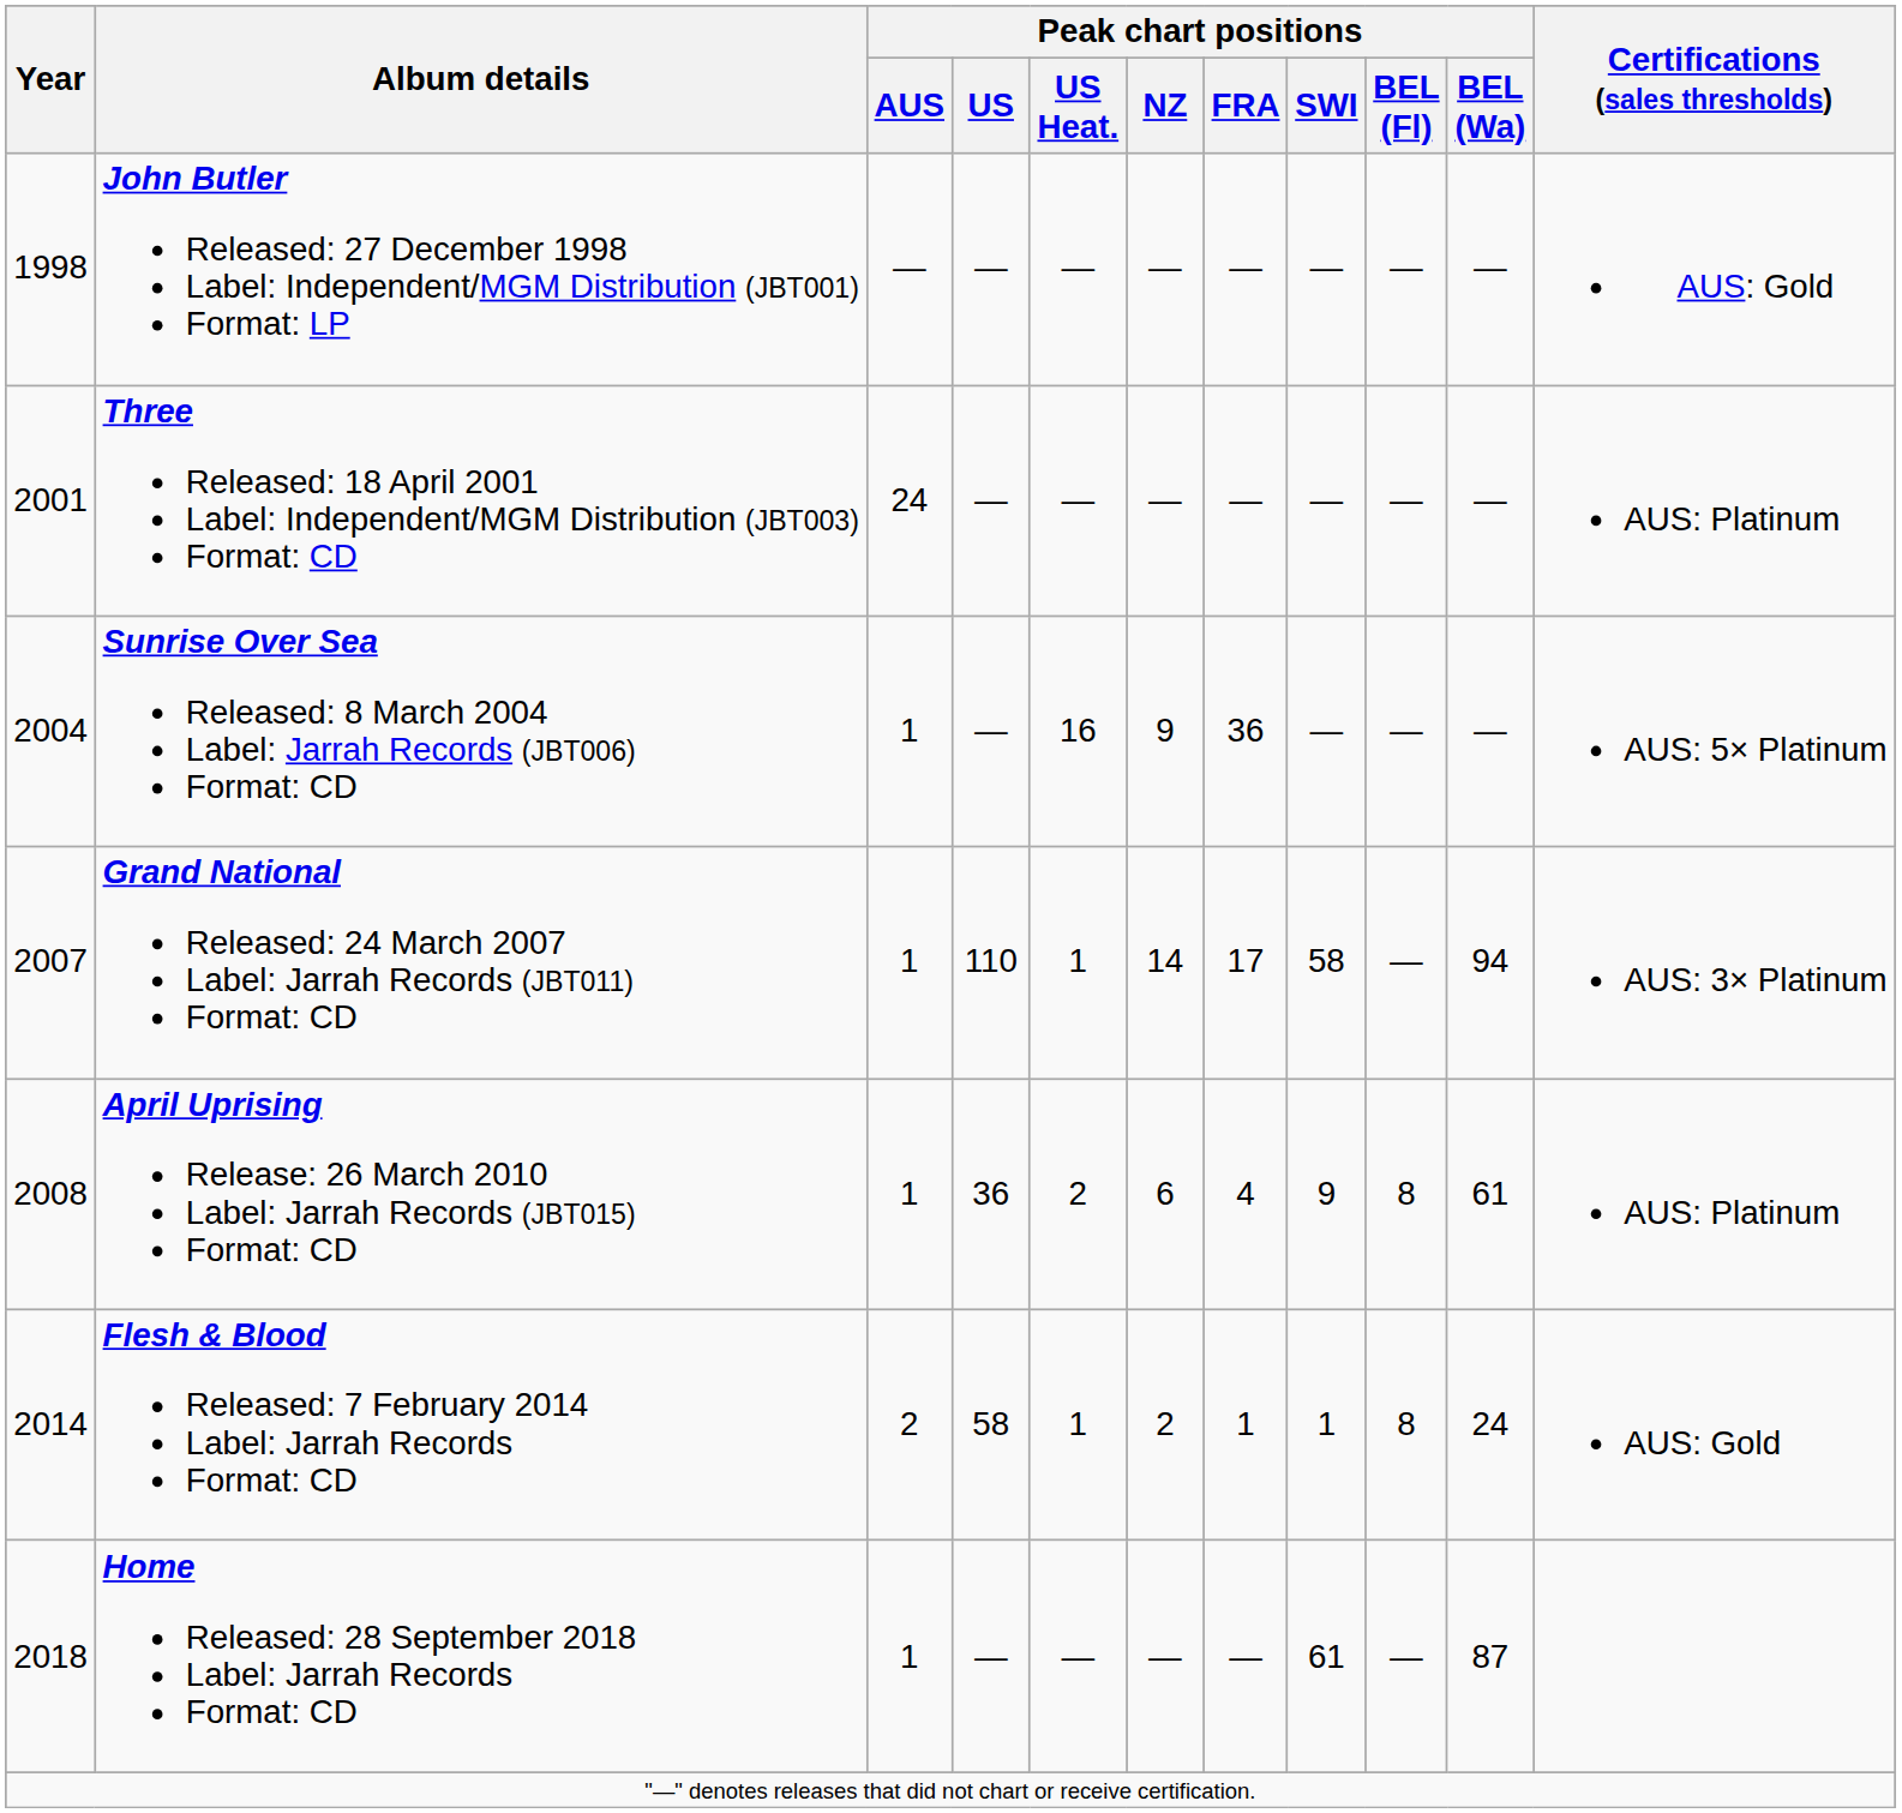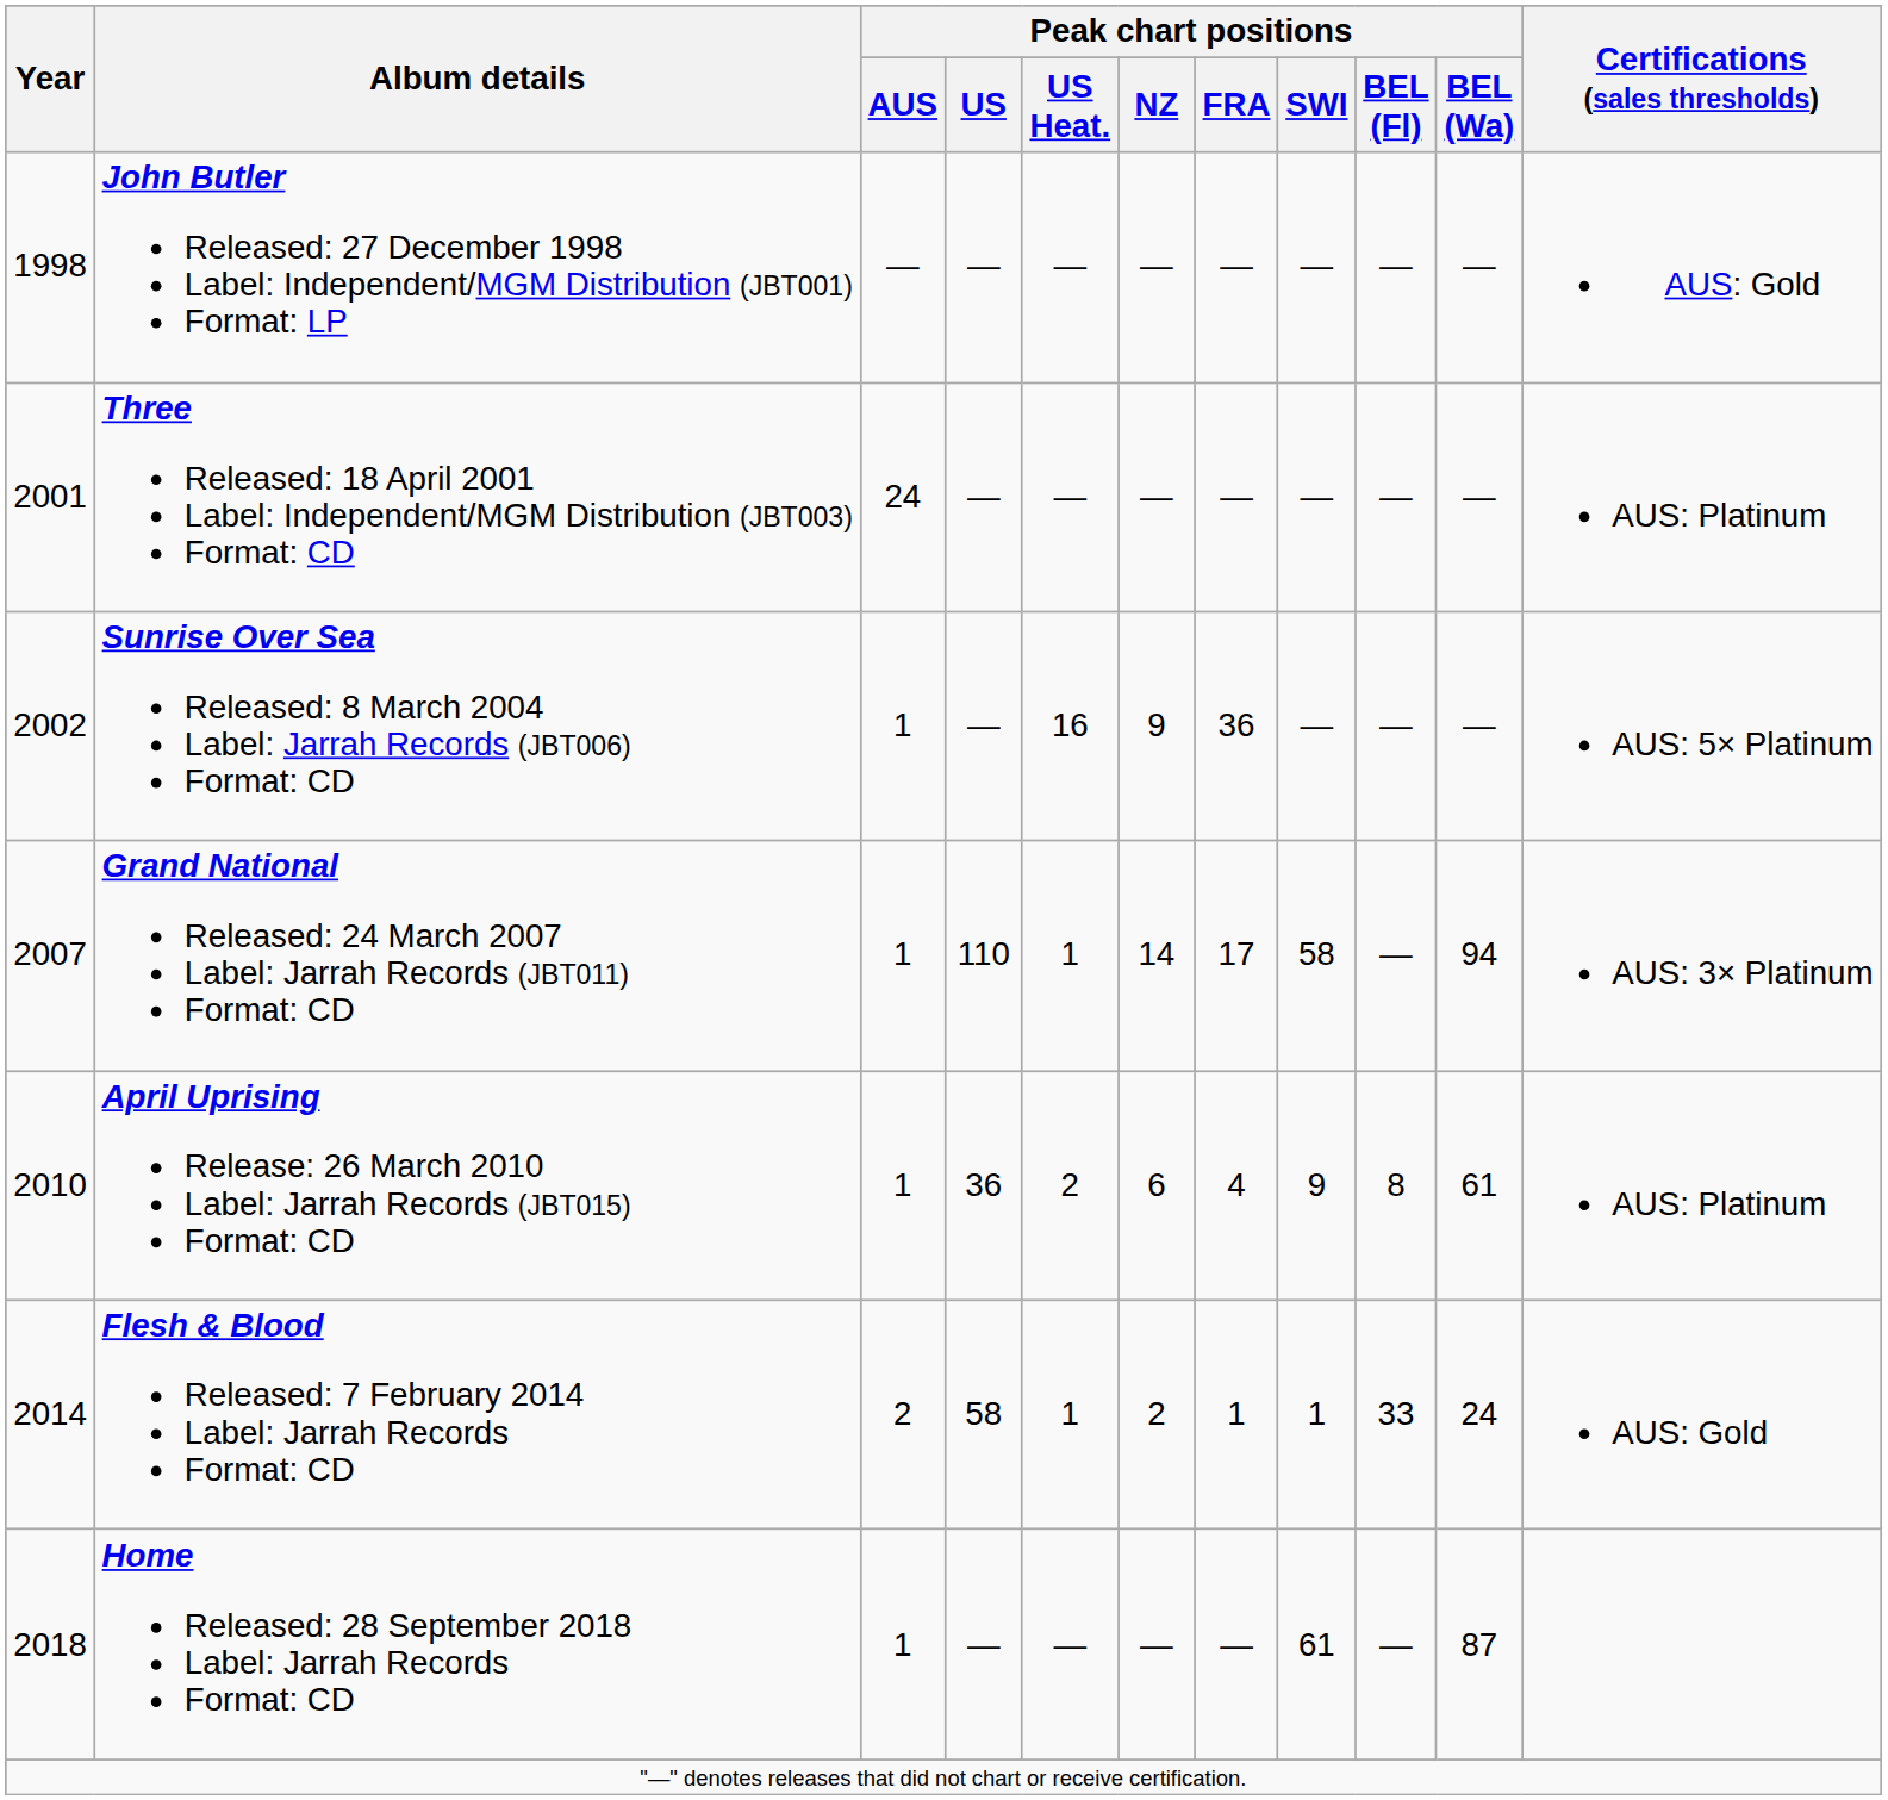row 5 | Year: 2004 -> 2002
row 7 | Year: 2008 -> 2010
row 8 | Peak chart positions / BEL (Fl): 8 -> 33
